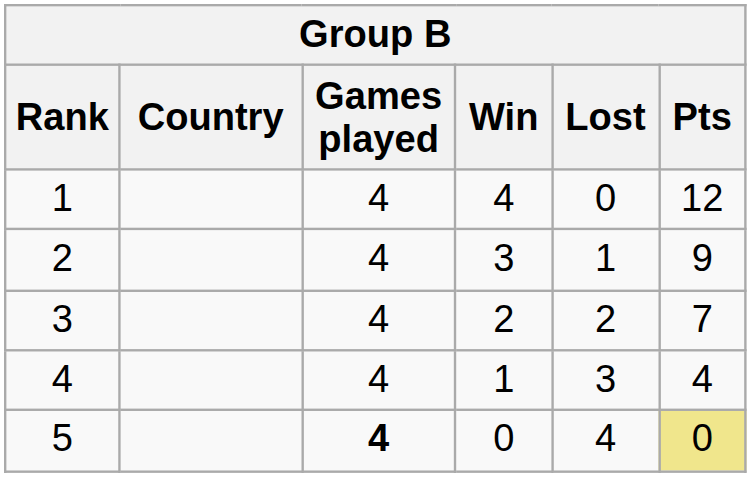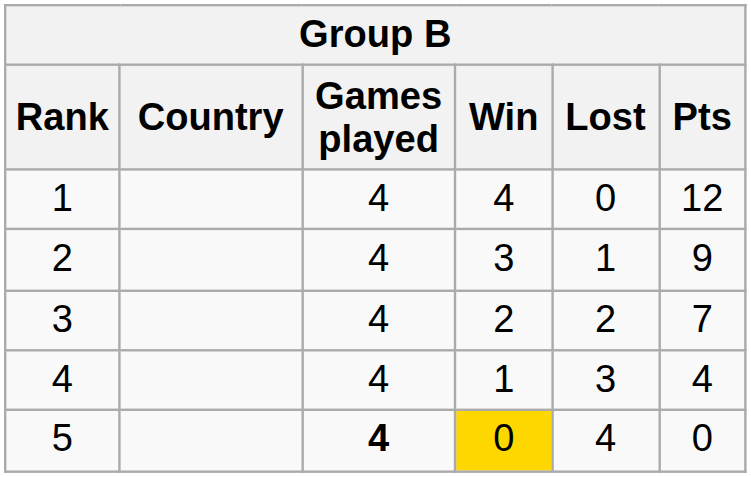5 | Win: no background -> gold background
5 | Pts: khaki background -> no background
